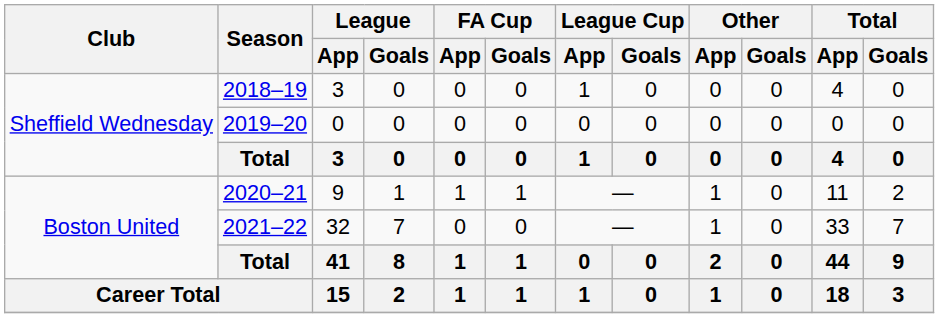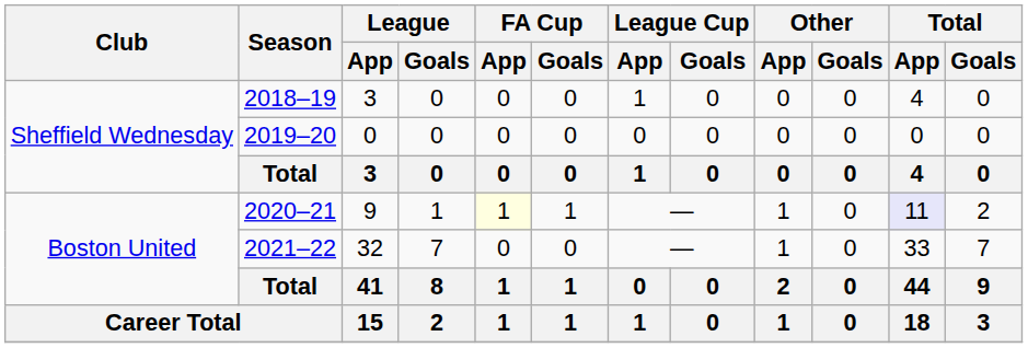2020–21 | FA Cup / App: no background -> lightyellow background
2020–21 | Total / App: no background -> lavender background
